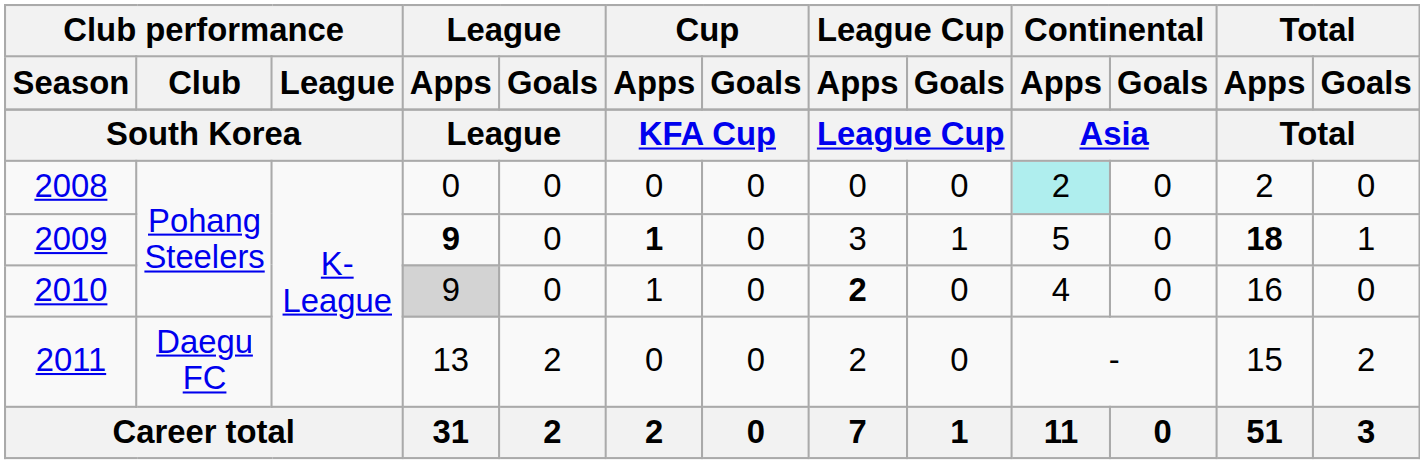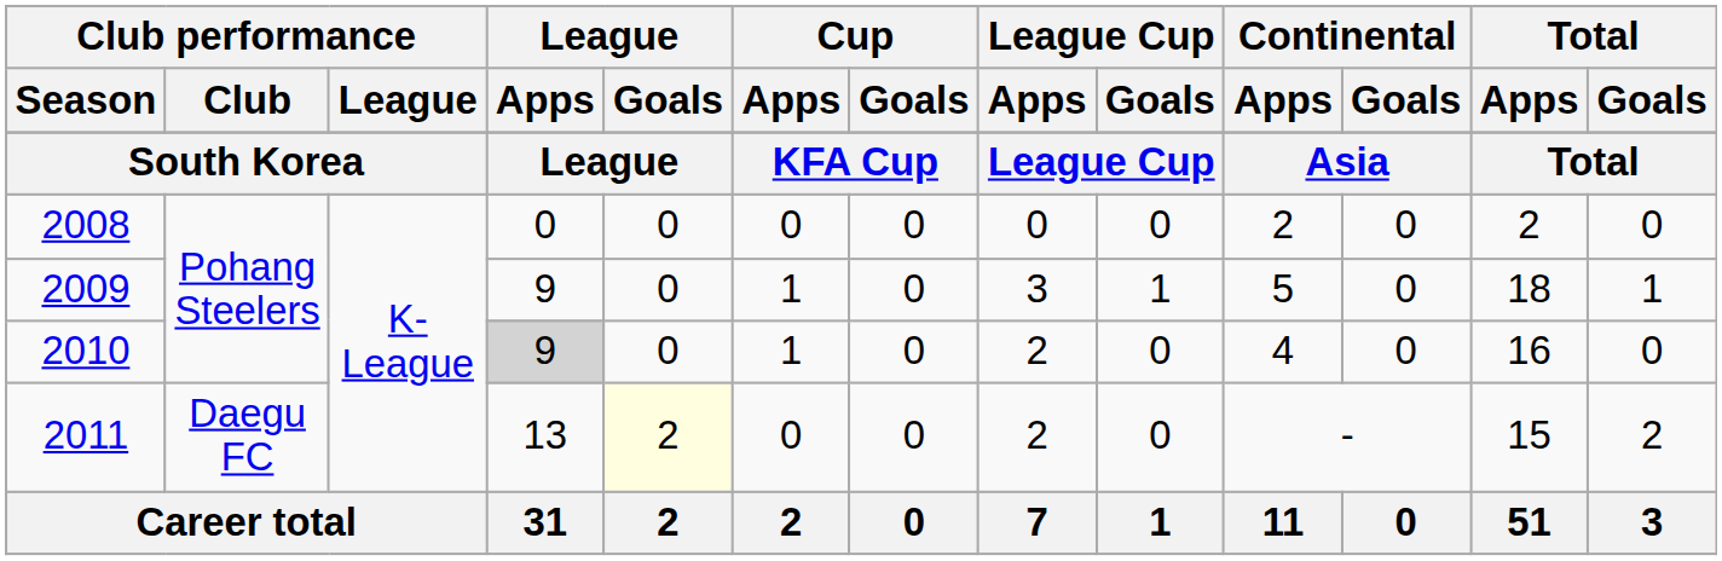2008 | Continental / Apps: paleturquoise background -> no background
2009 | League / Apps: bold -> normal
2009 | Cup / Apps: bold -> normal
2009 | Total / Apps: bold -> normal
2010 | League Cup / Apps: bold -> normal
2011 | League / Goals: no background -> lightyellow background
